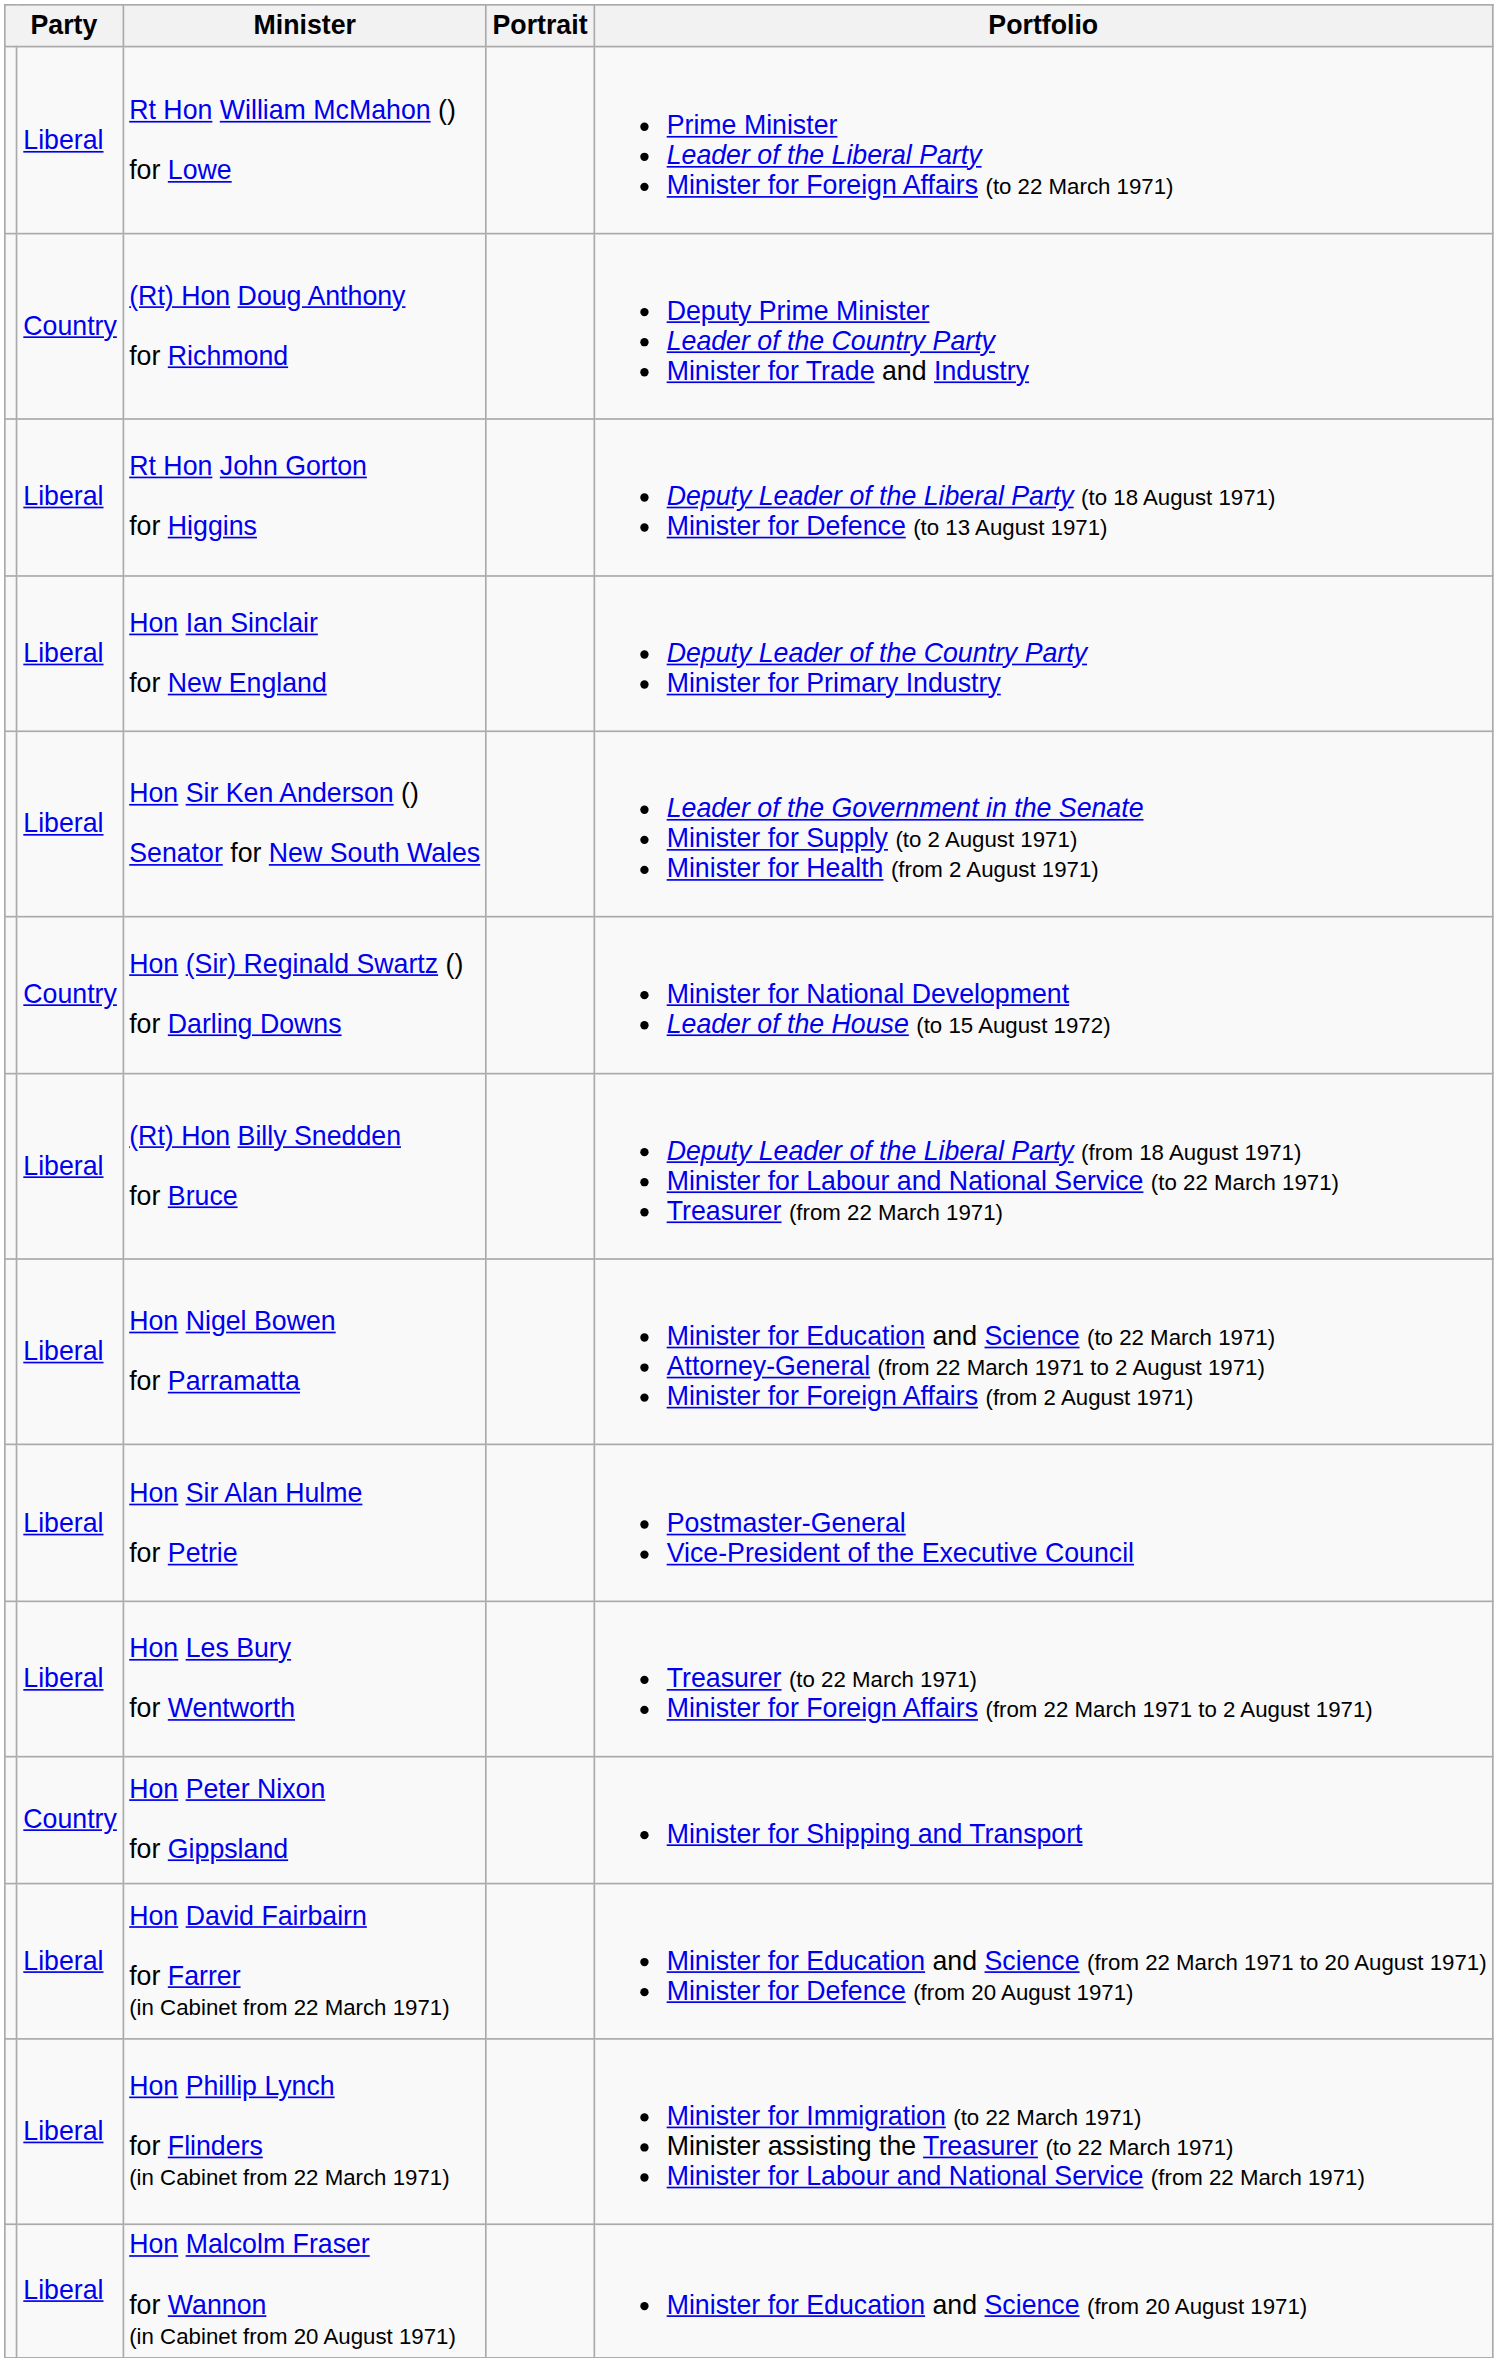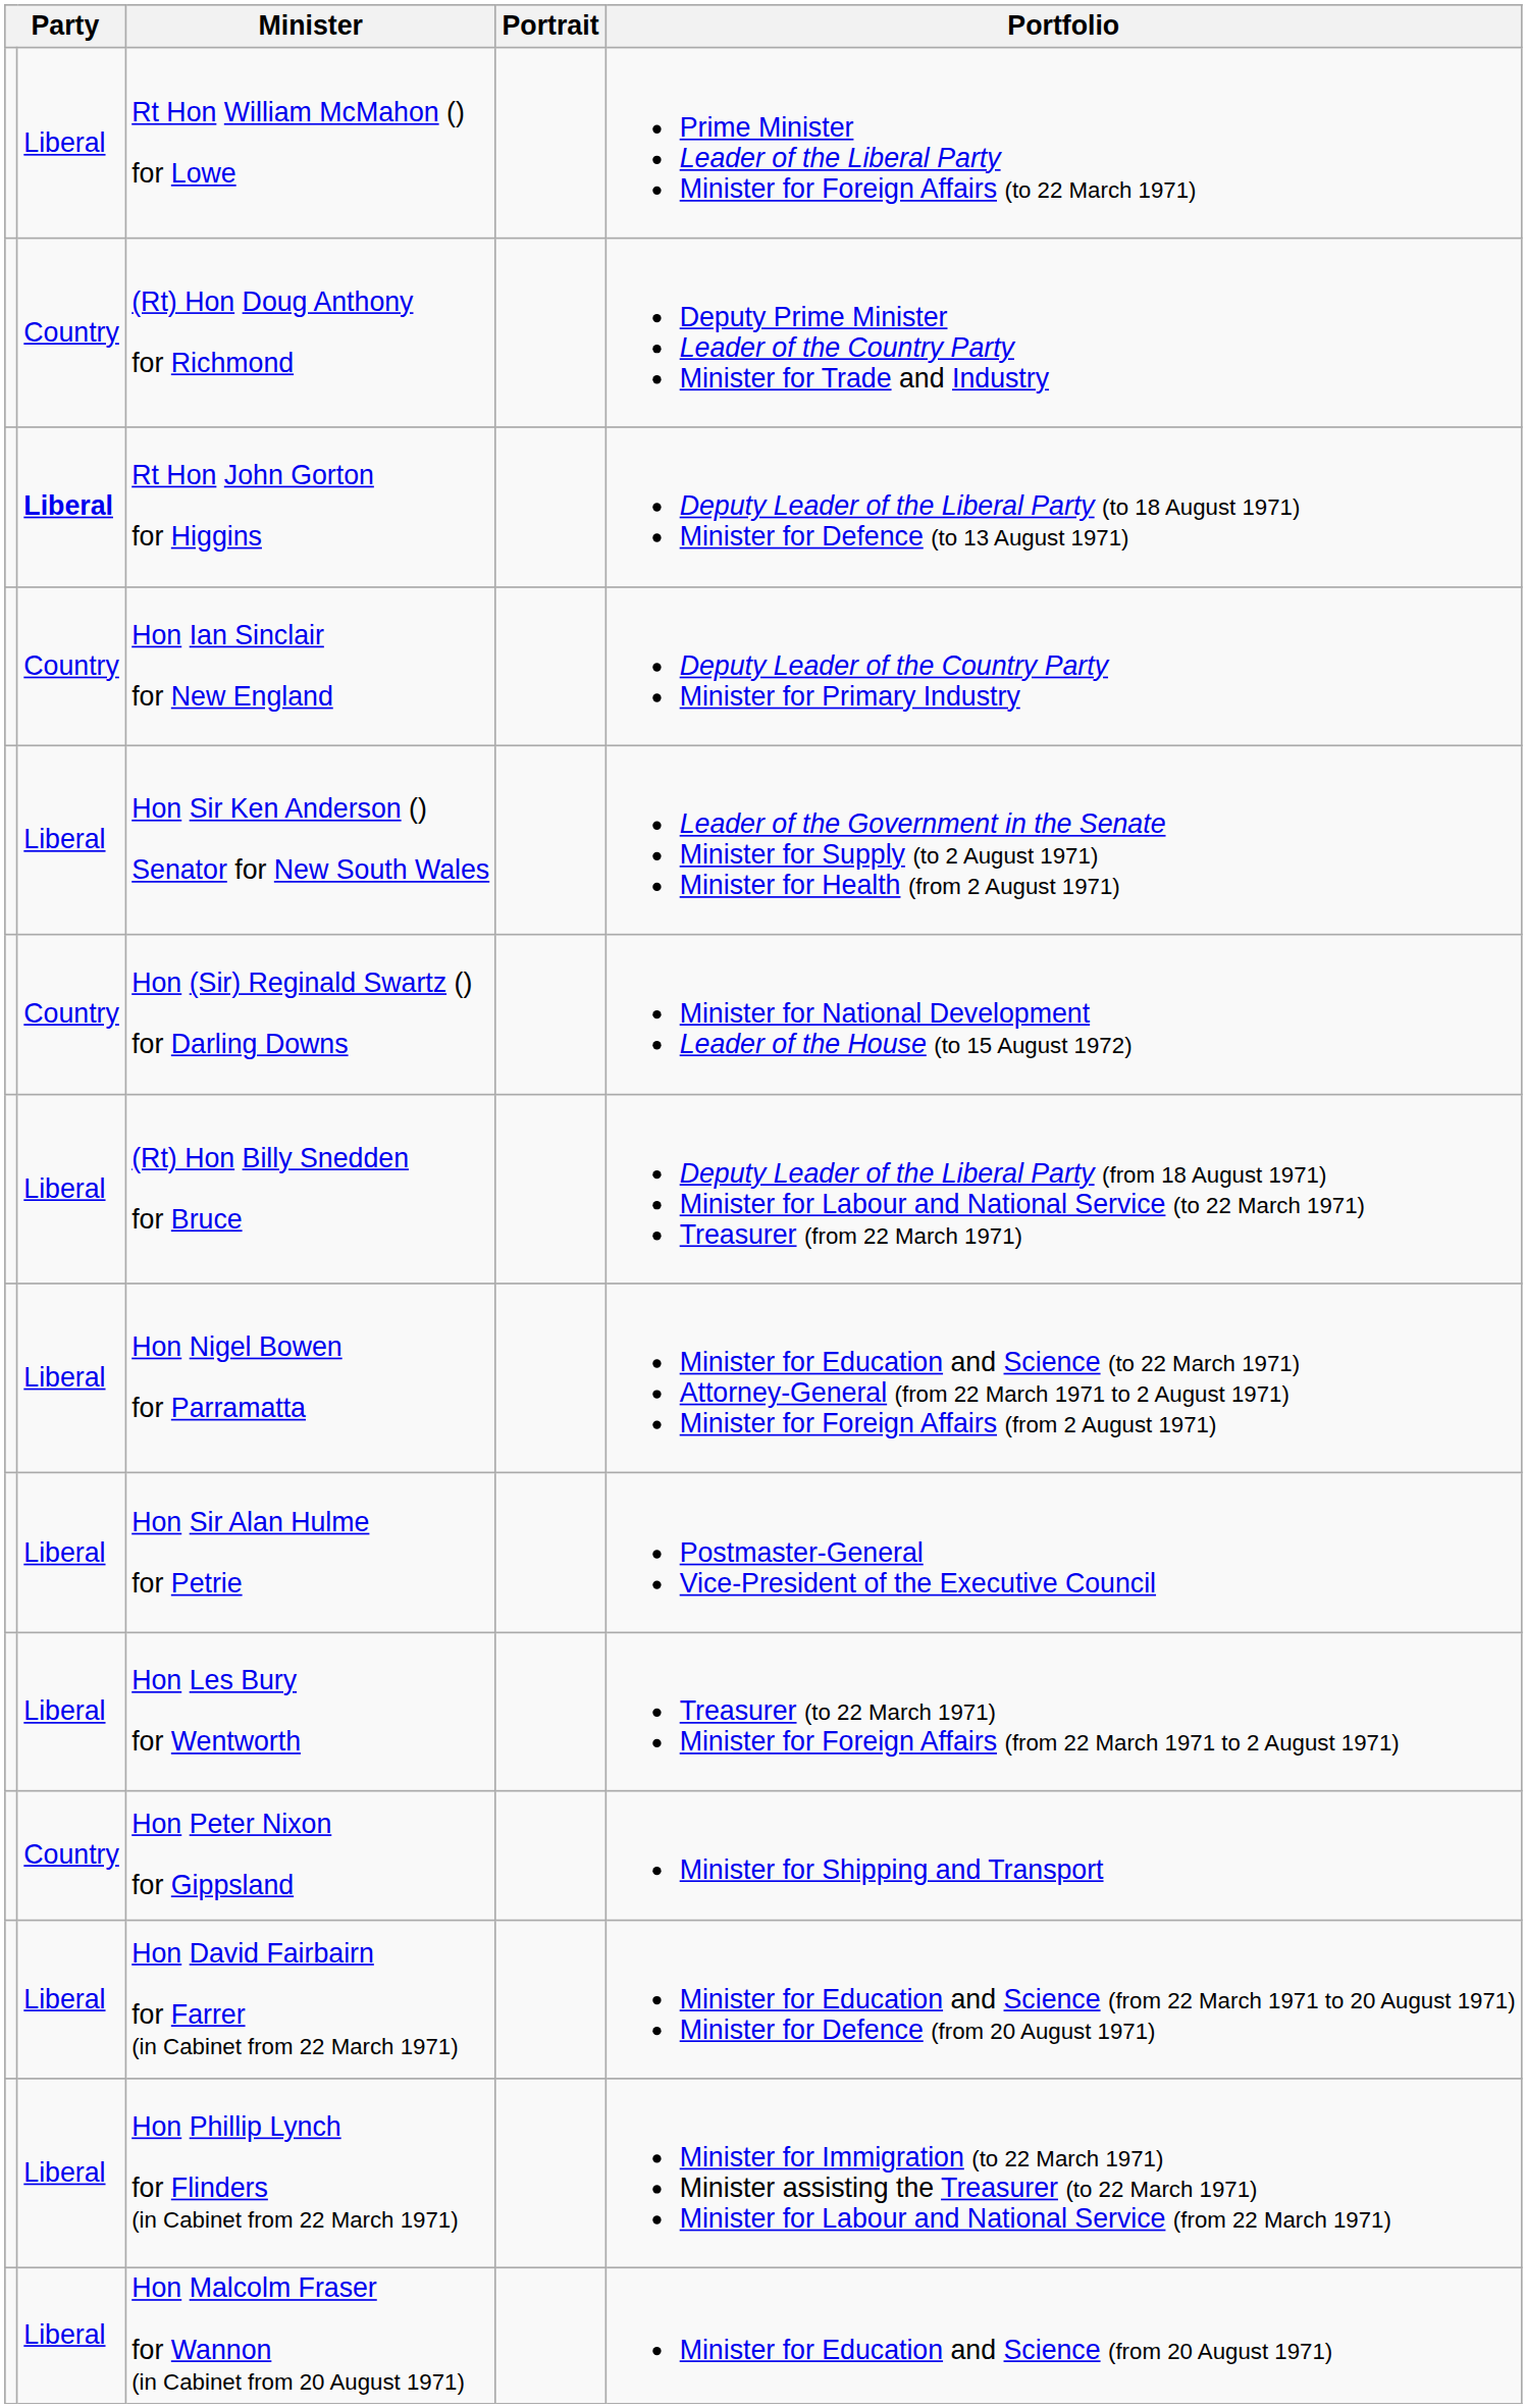Rt Hon John Gorton for Higgins | column 2: normal -> bold
Hon Ian Sinclair for New England | column 2: Liberal -> Country
